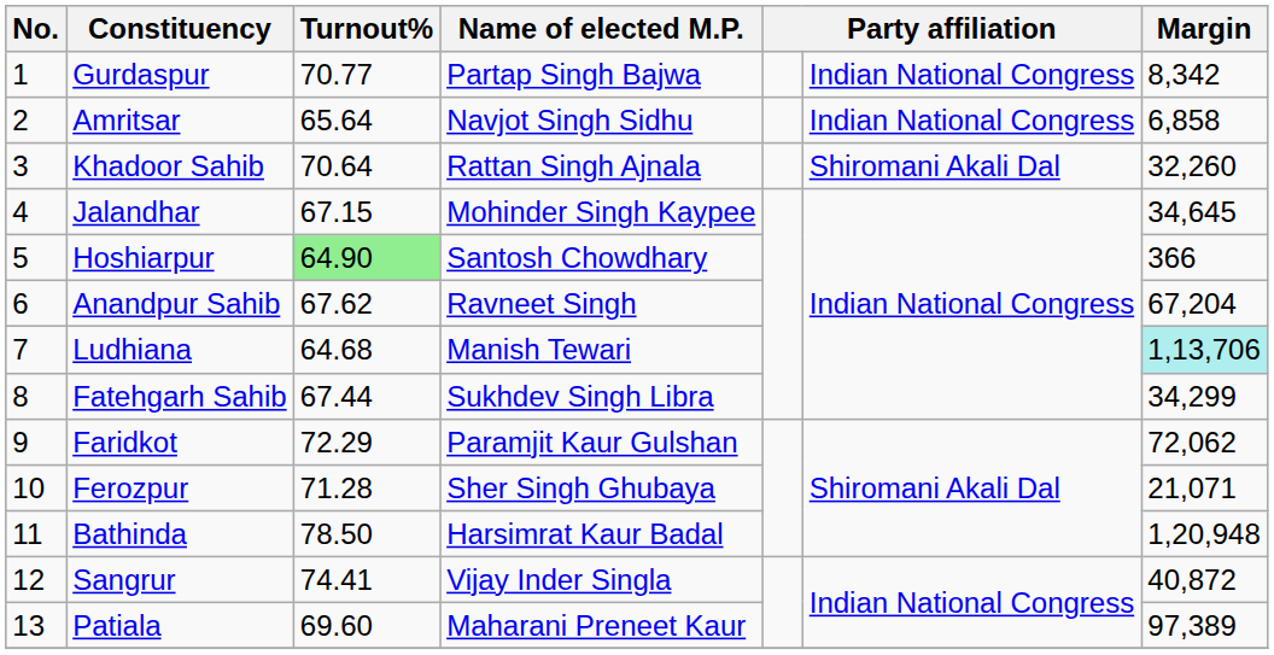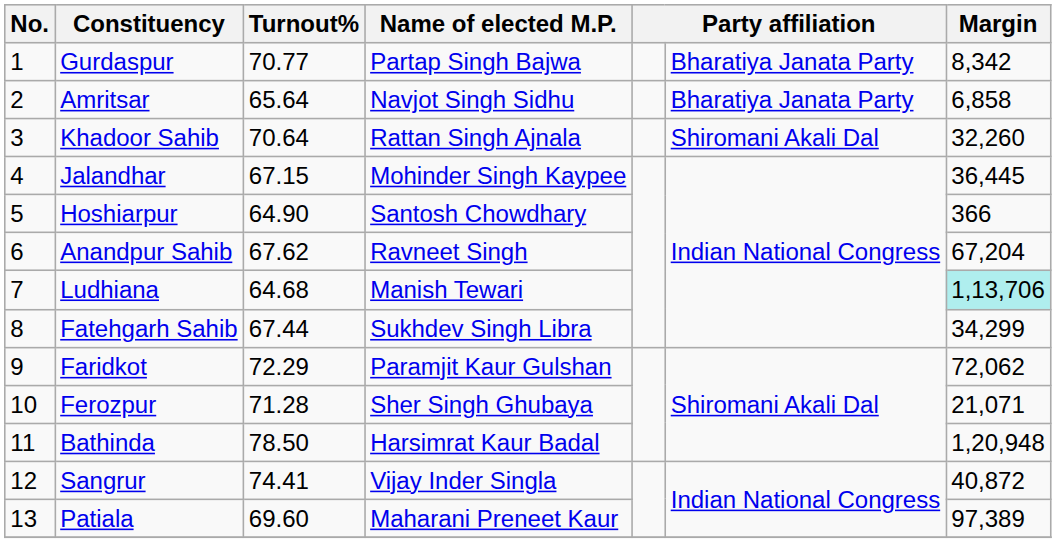Gurdaspur | column 6: Indian National Congress -> Bharatiya Janata Party
Amritsar | column 6: Indian National Congress -> Bharatiya Janata Party
Jalandhar | Margin: 34,645 -> 36,445
Hoshiarpur | Turnout%: lightgreen background -> no background
